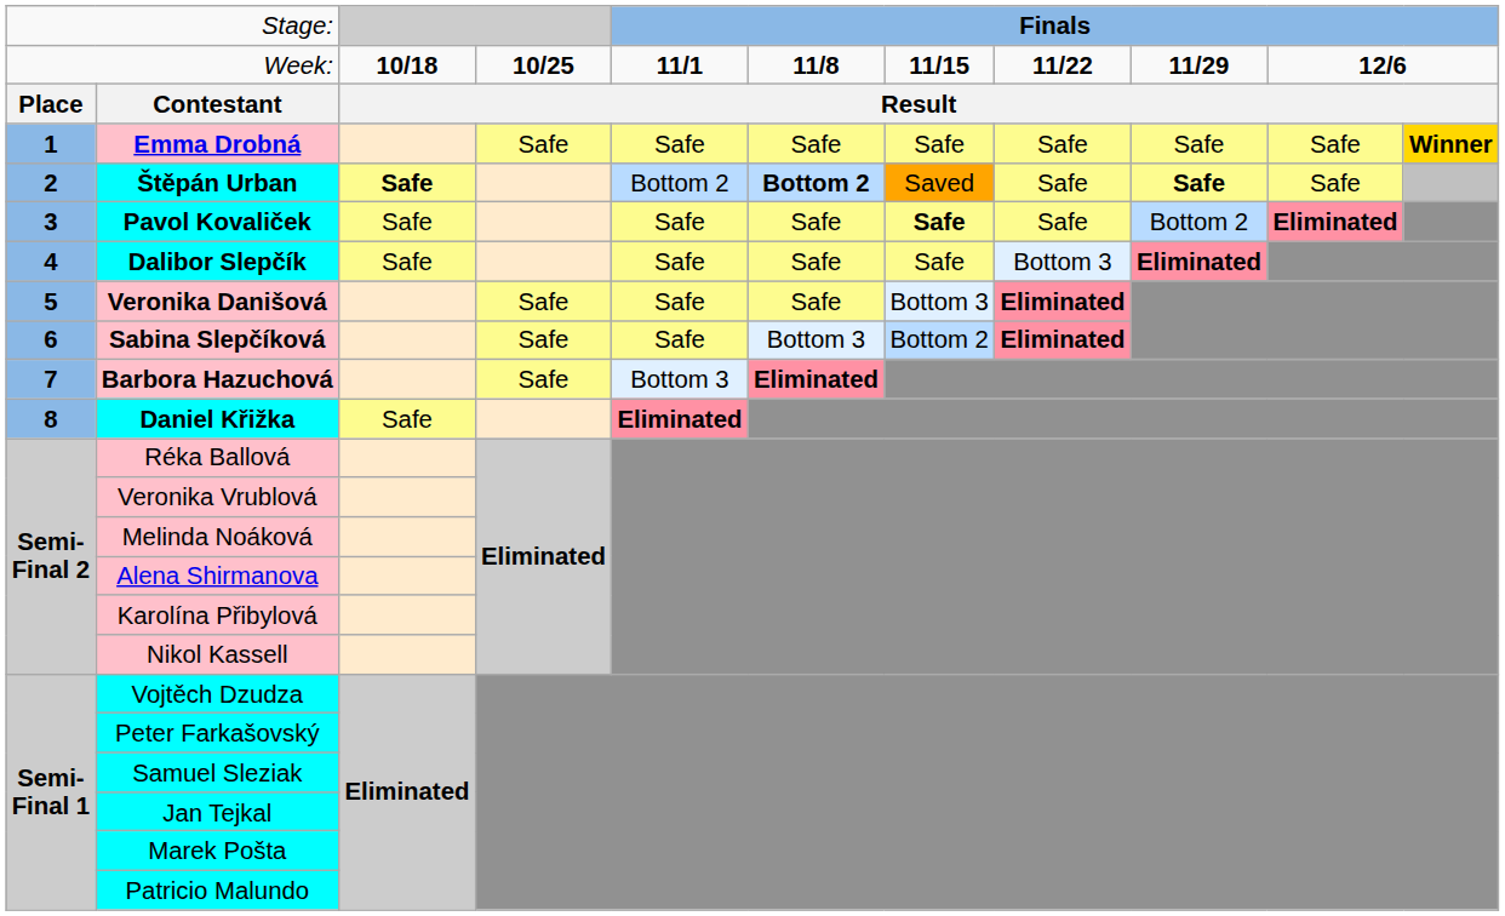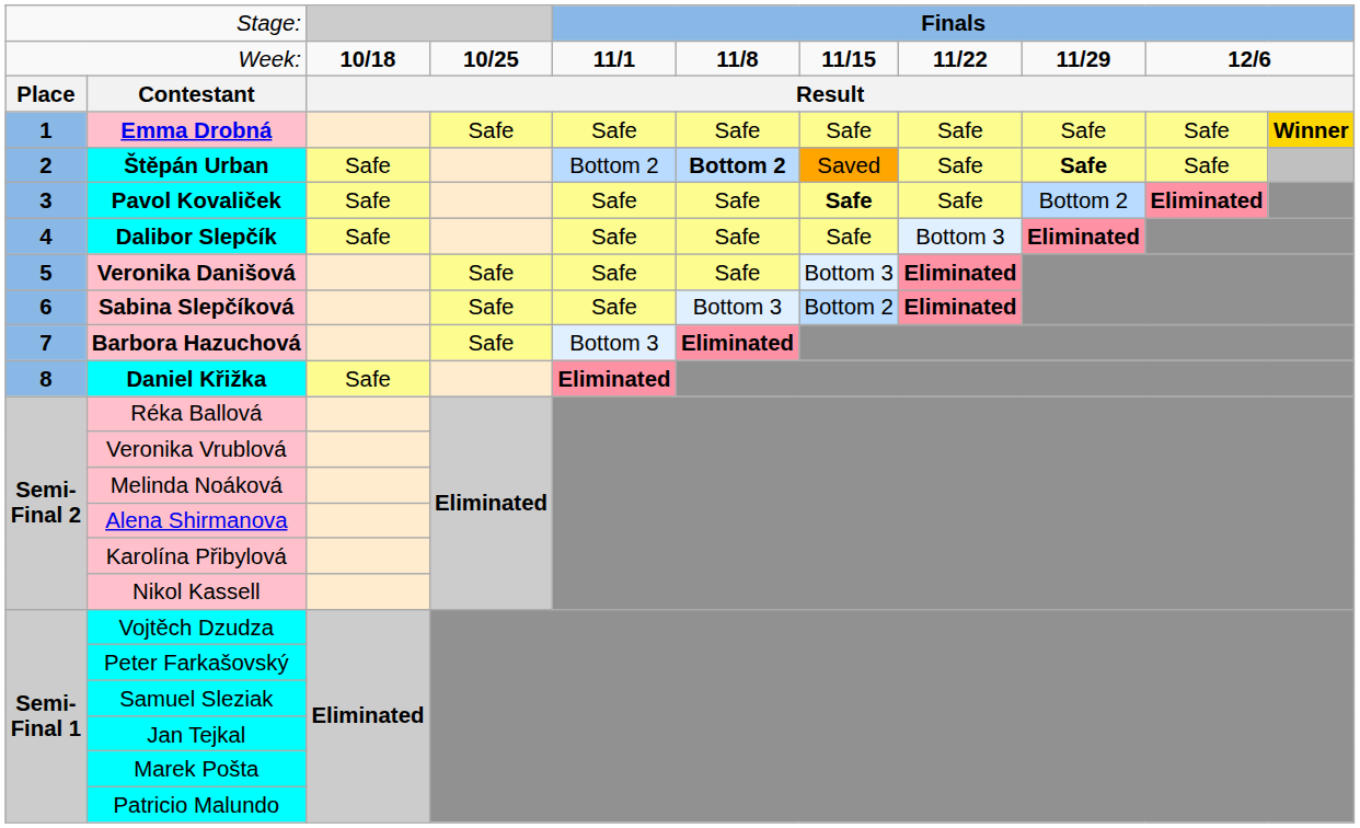Štěpán Urban | column 3: bold -> normal
